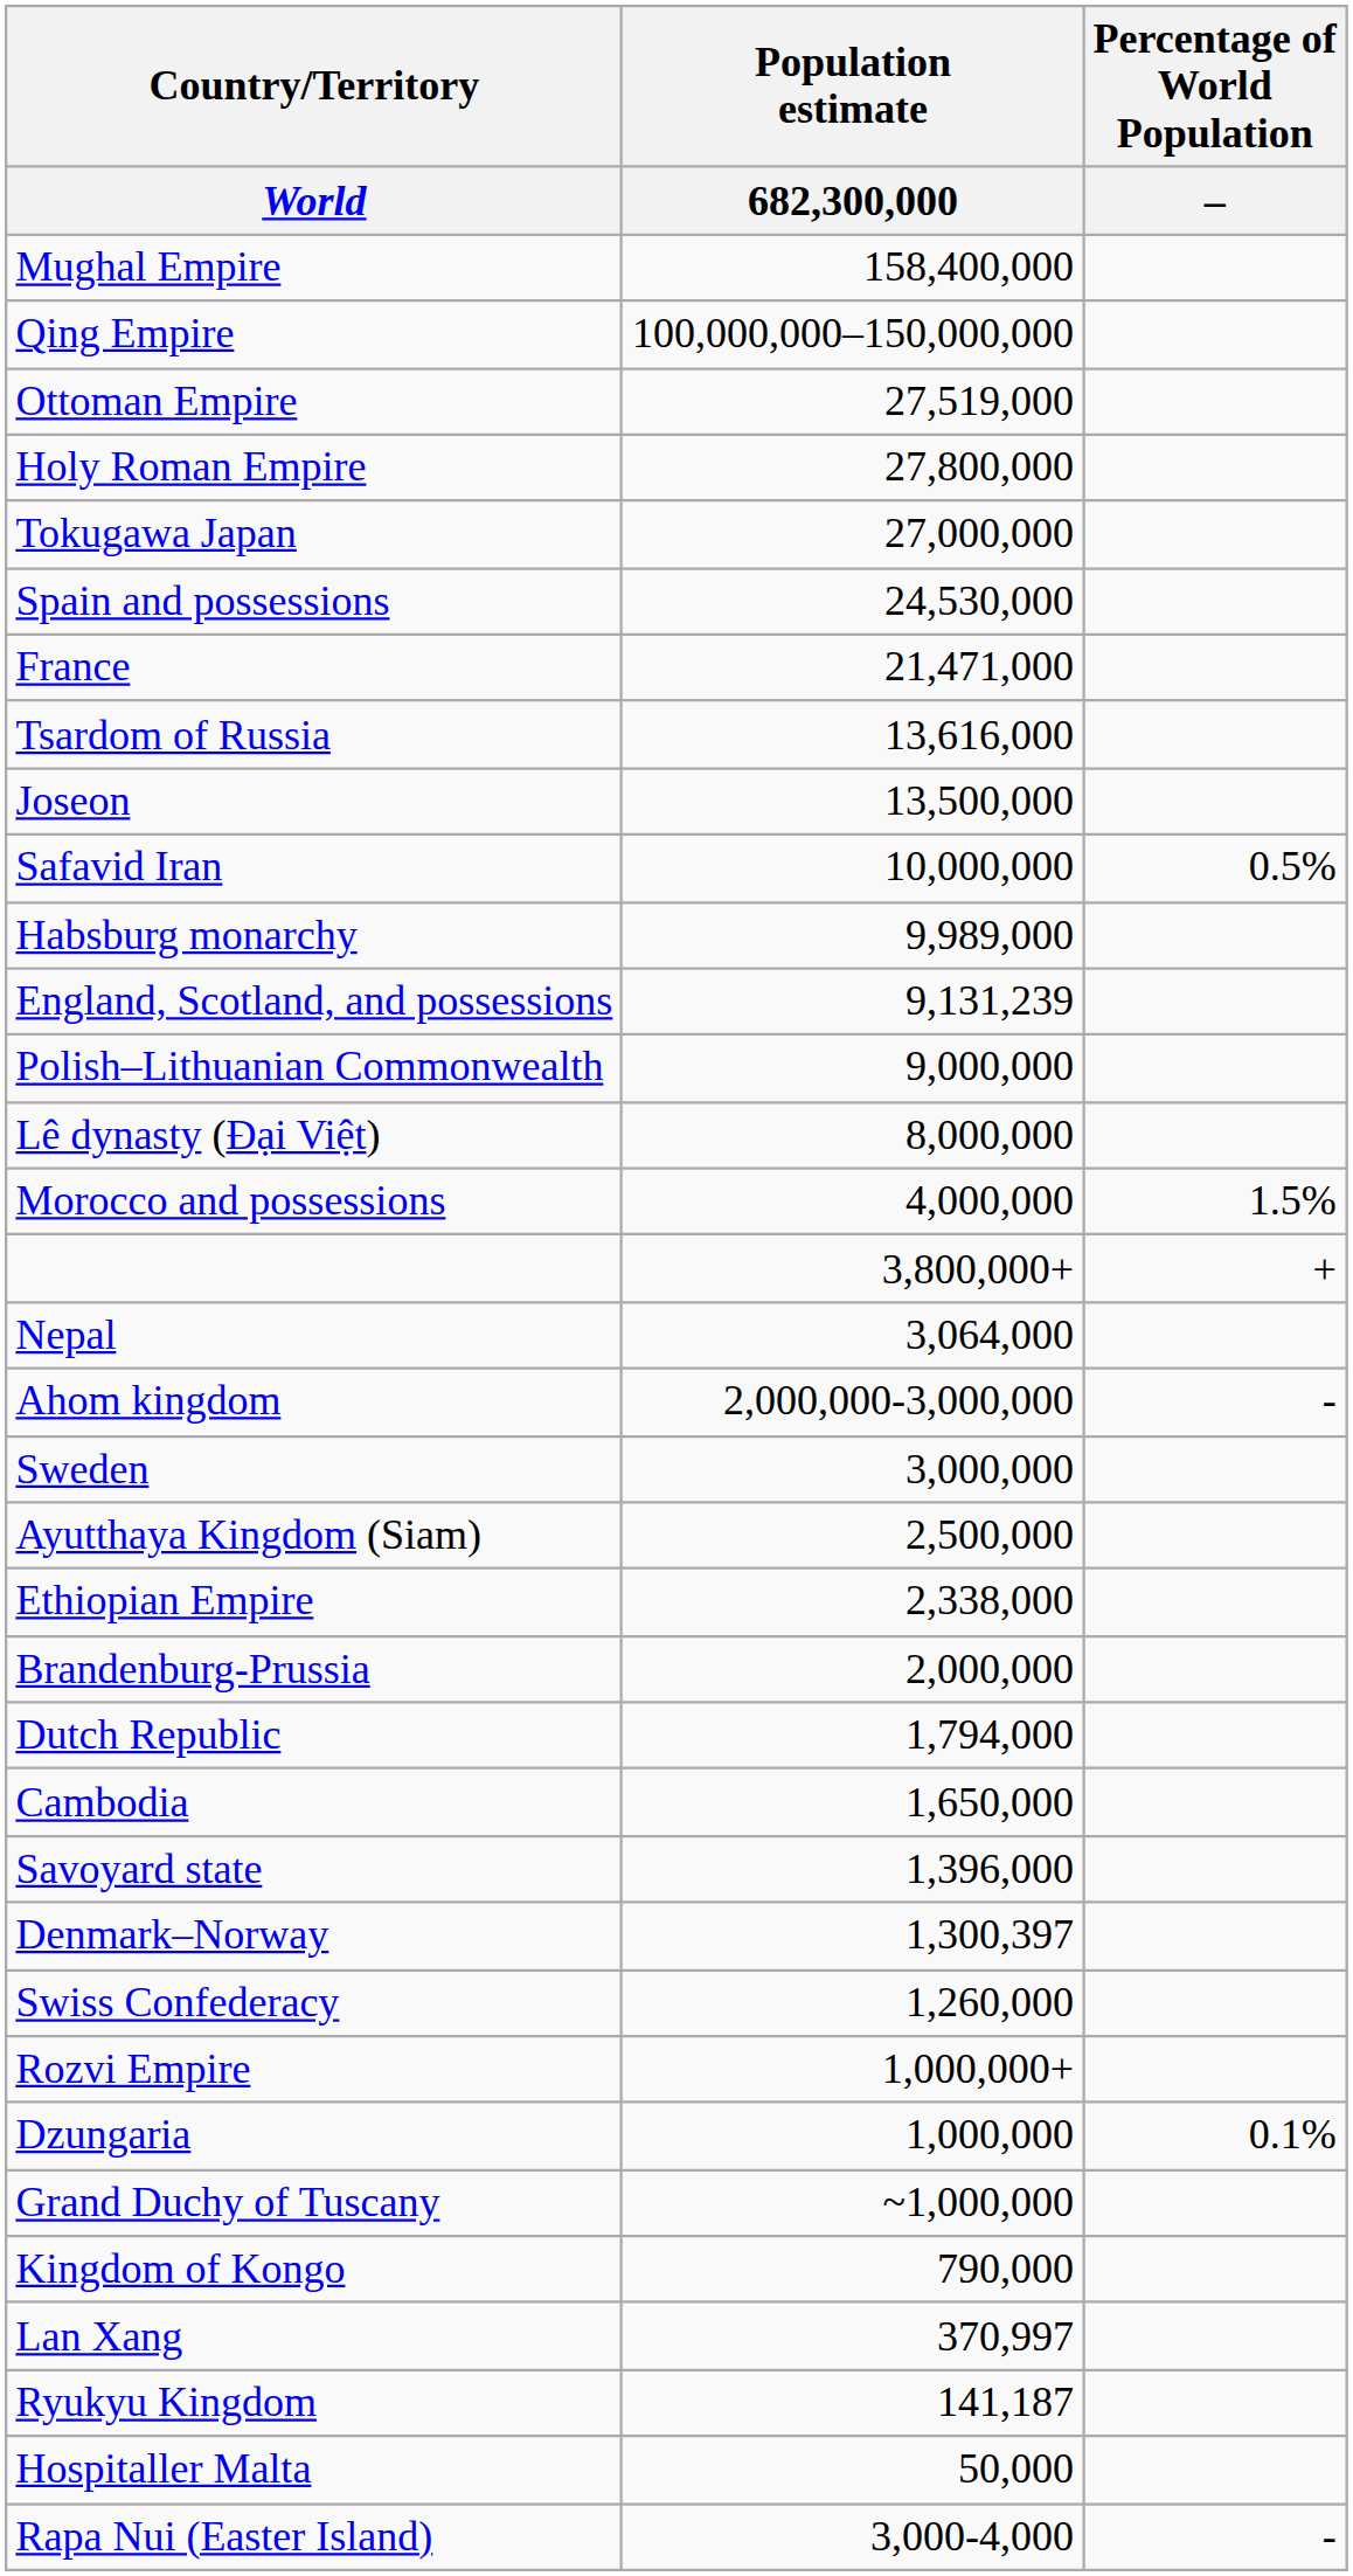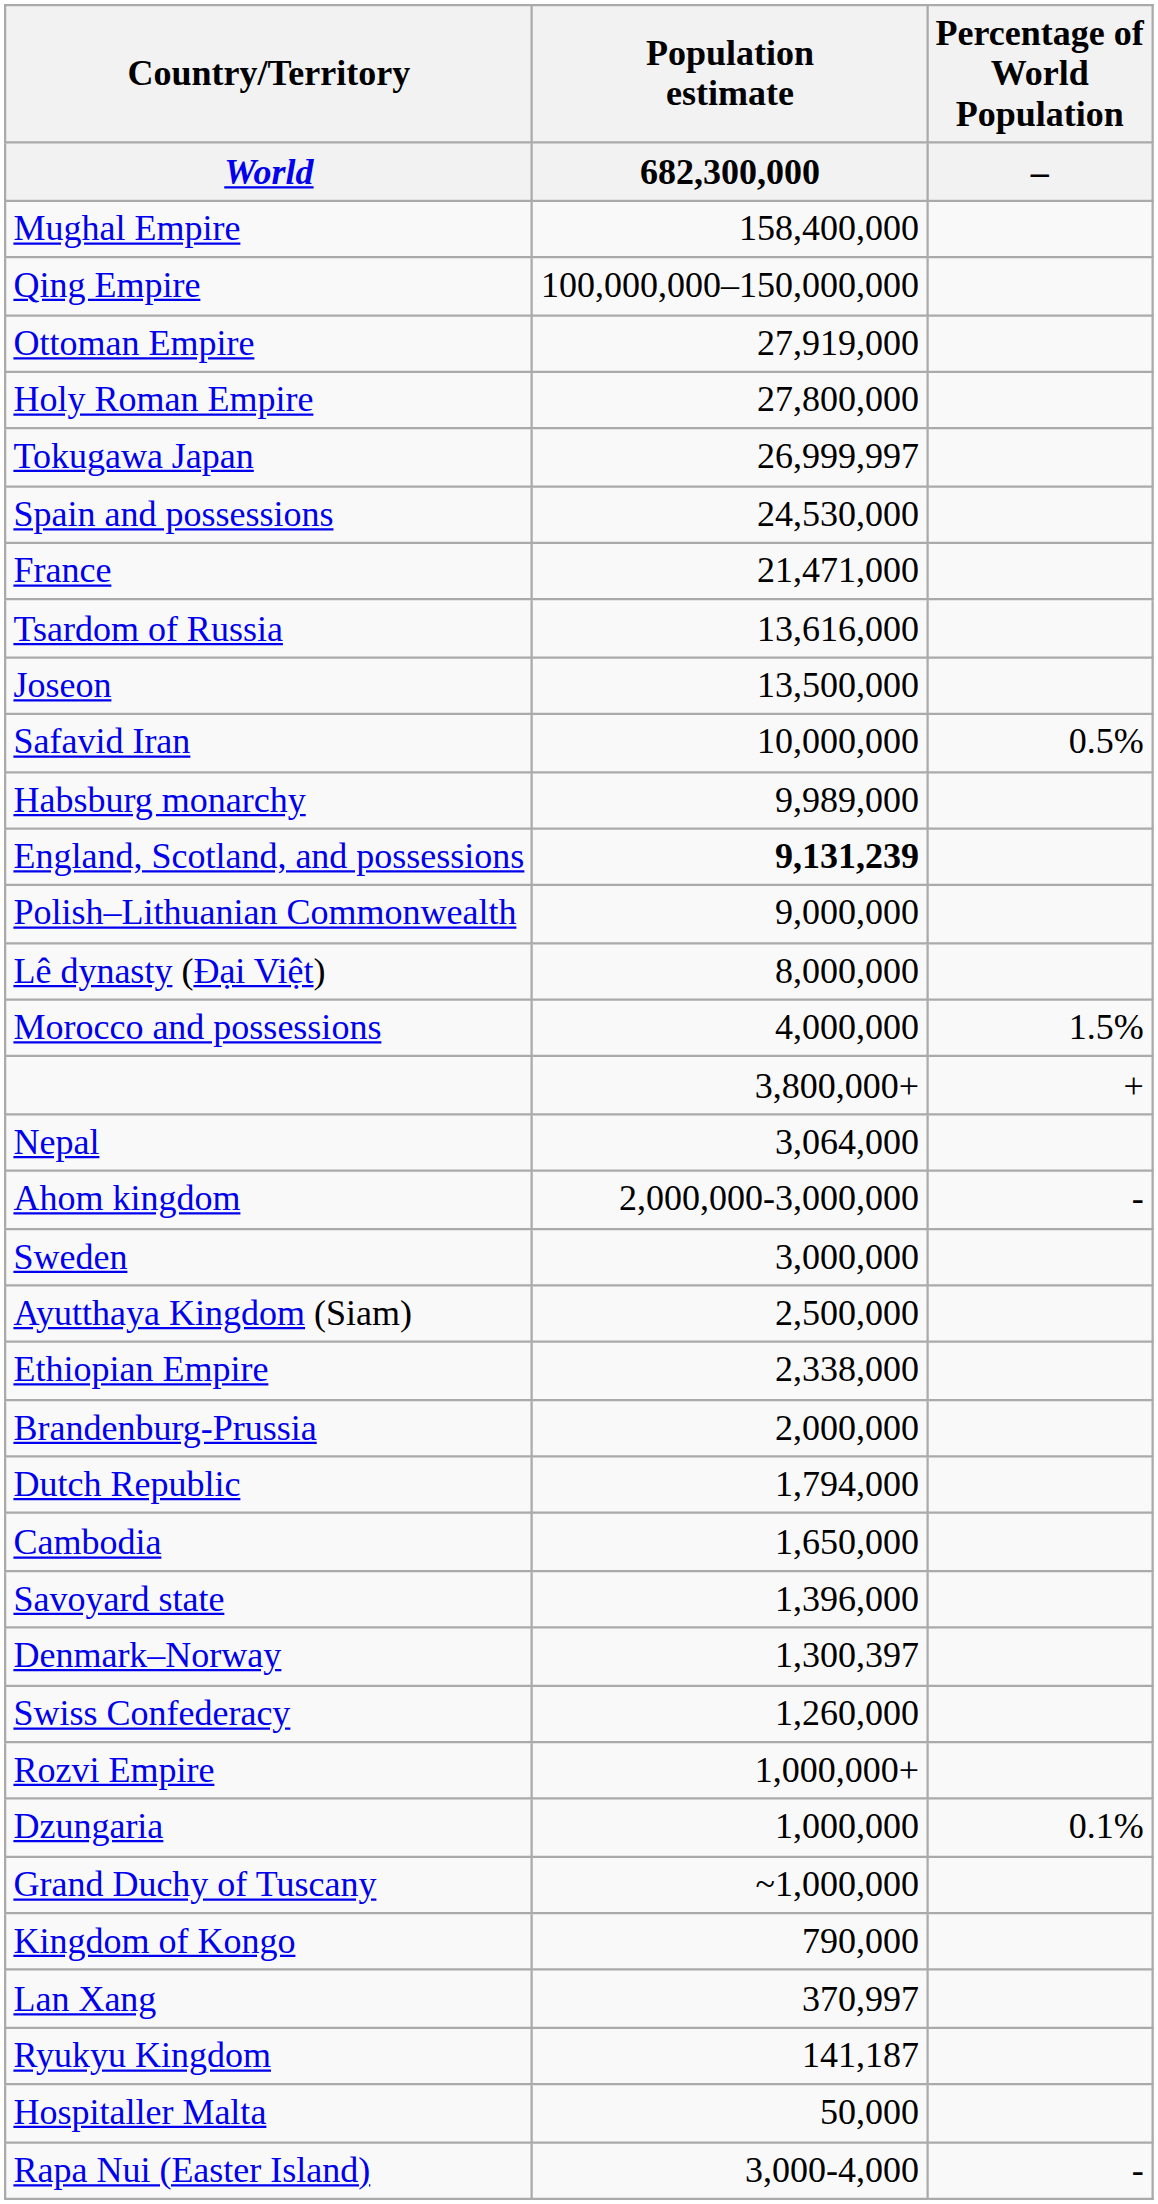Ottoman Empire | Population estimate / 682,300,000: 27,519,000 -> 27,919,000
Tokugawa Japan | Population estimate / 682,300,000: 27,000,000 -> 26,999,997
England, Scotland, and possessions | Population estimate / 682,300,000: normal -> bold
